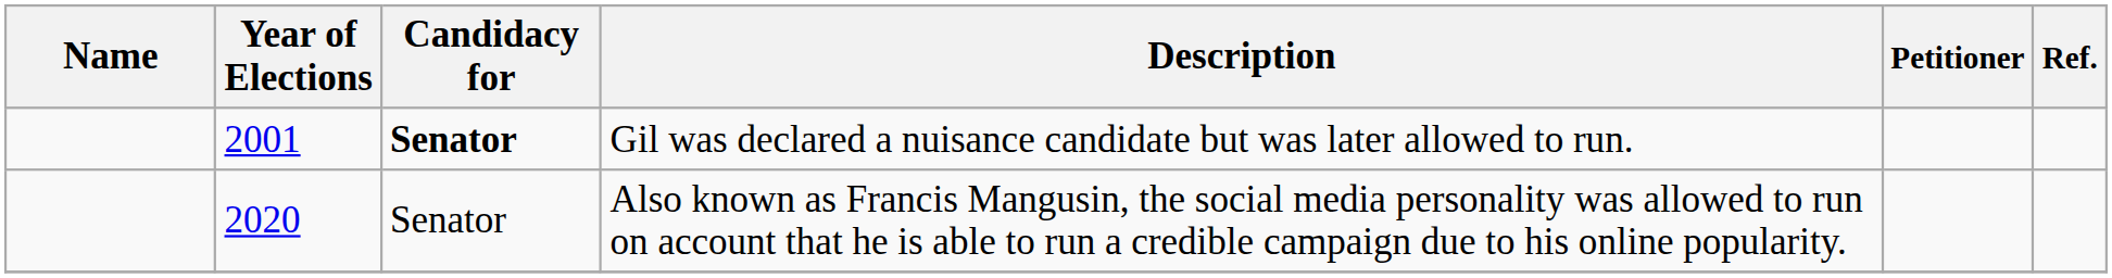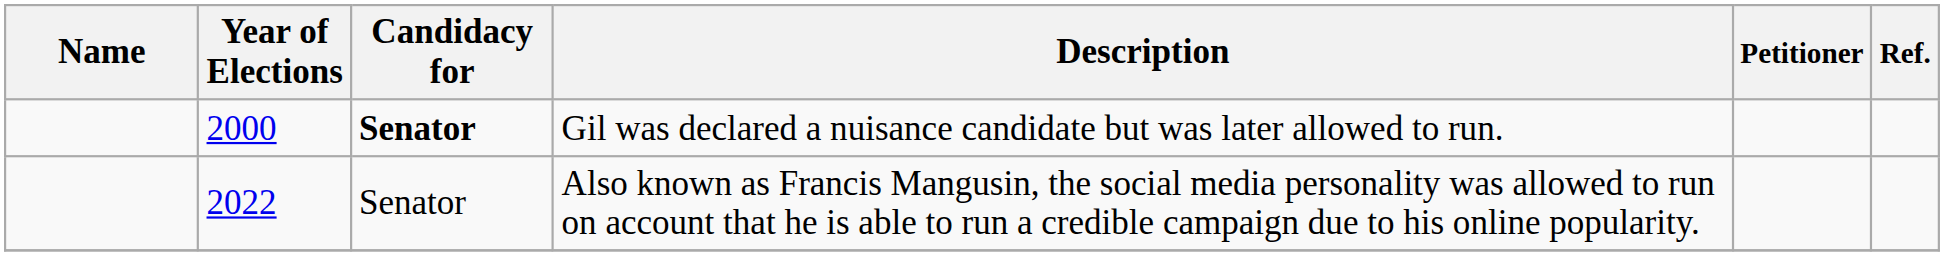row 2 | Year of Elections: 2001 -> 2000
row 3 | Year of Elections: 2020 -> 2022
